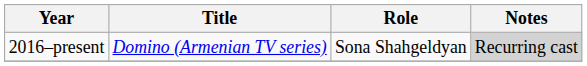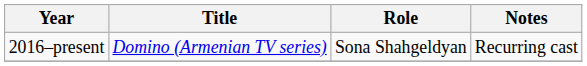2016–present | Notes: lightgrey background -> no background
